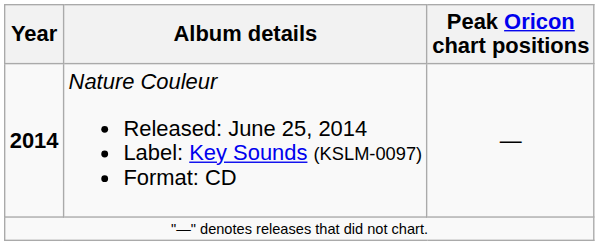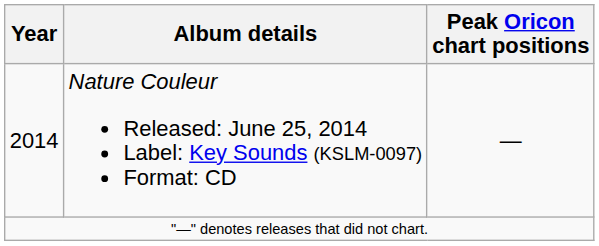2014 | Year: bold -> normal
